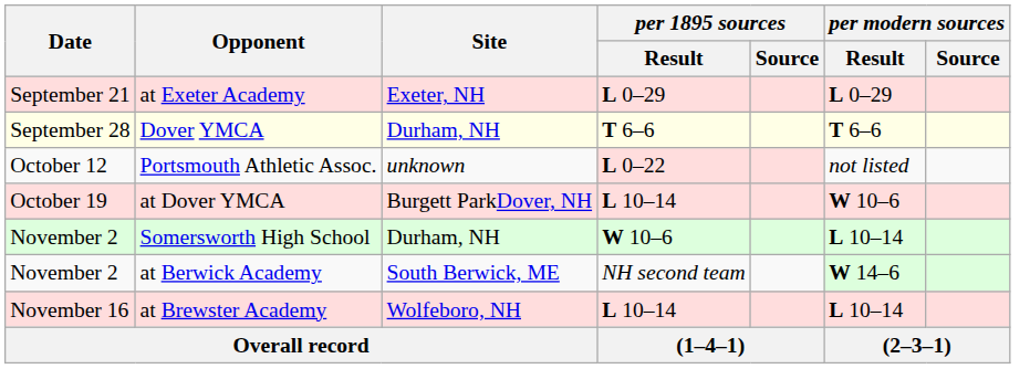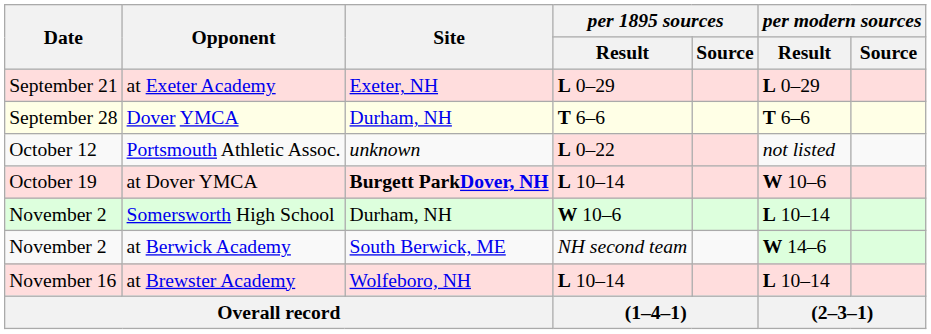at Dover YMCA | Site: normal -> bold
